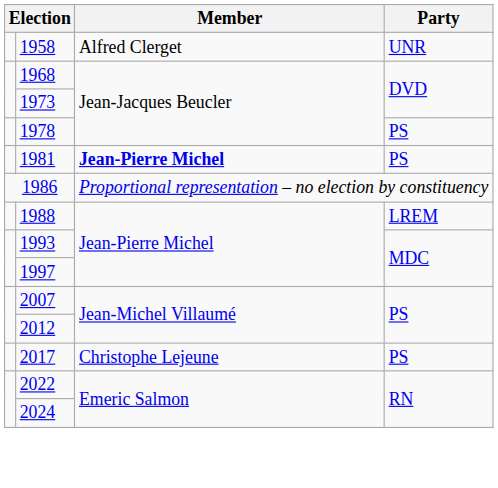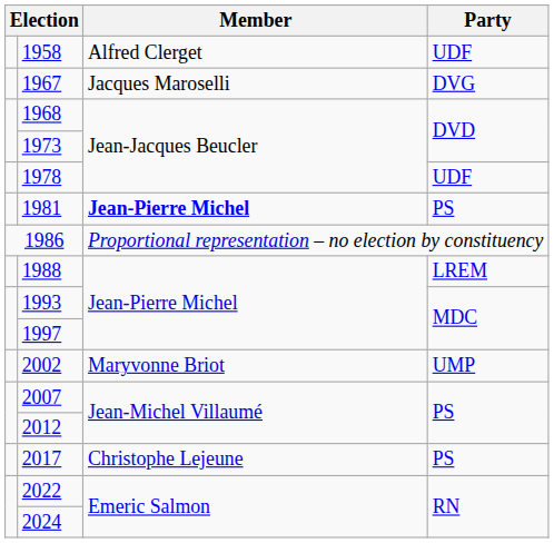1958 | Party: UNR -> UDF
+ row: 1967 | Jacques Maroselli | DVG
1978 | Party: PS -> UDF
+ row: 2002 | Maryvonne Briot | UMP
